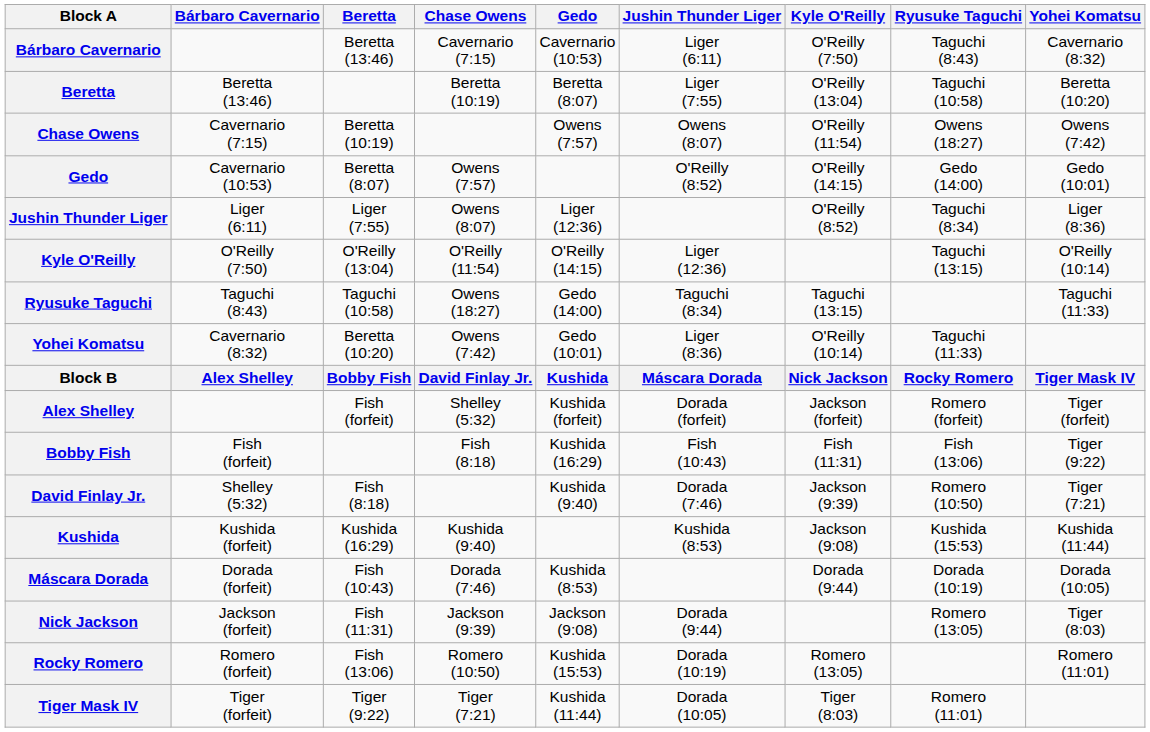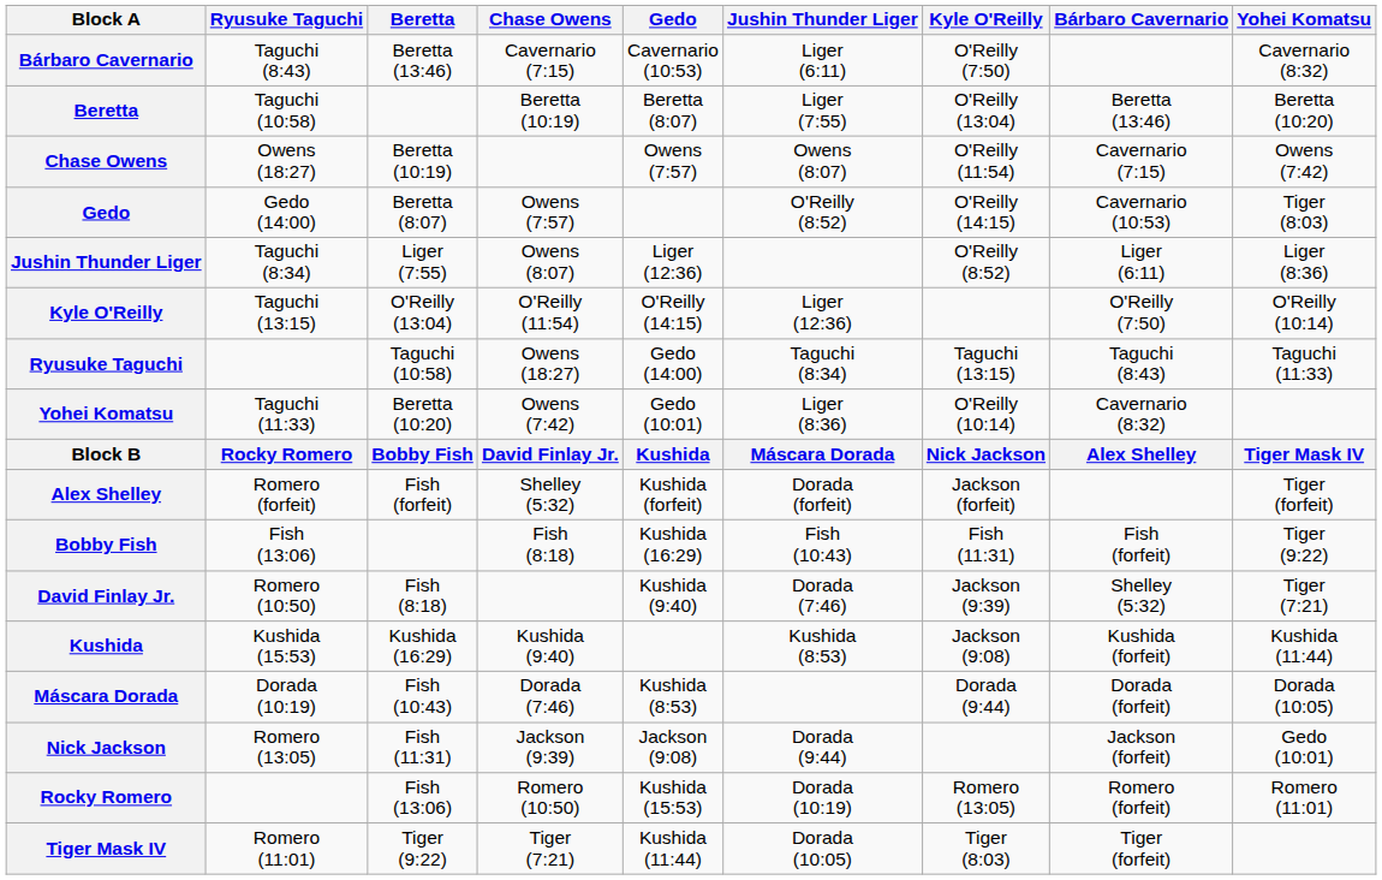columns swapped: Bárbaro Cavernario <-> Ryusuke Taguchi
row 5 | Yohei Komatsu: Gedo (10:01) -> Tiger (8:03)
row 16 | Yohei Komatsu: Tiger (8:03) -> Gedo (10:01)
